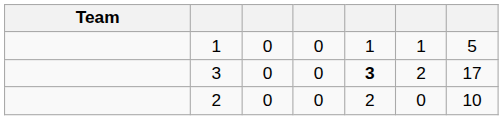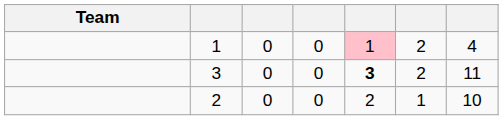row 2 | column 5: no background -> pink background
row 2 | column 6: 1 -> 2
row 2 | column 7: 5 -> 4
row 3 | column 7: 17 -> 11
row 4 | column 6: 0 -> 1
